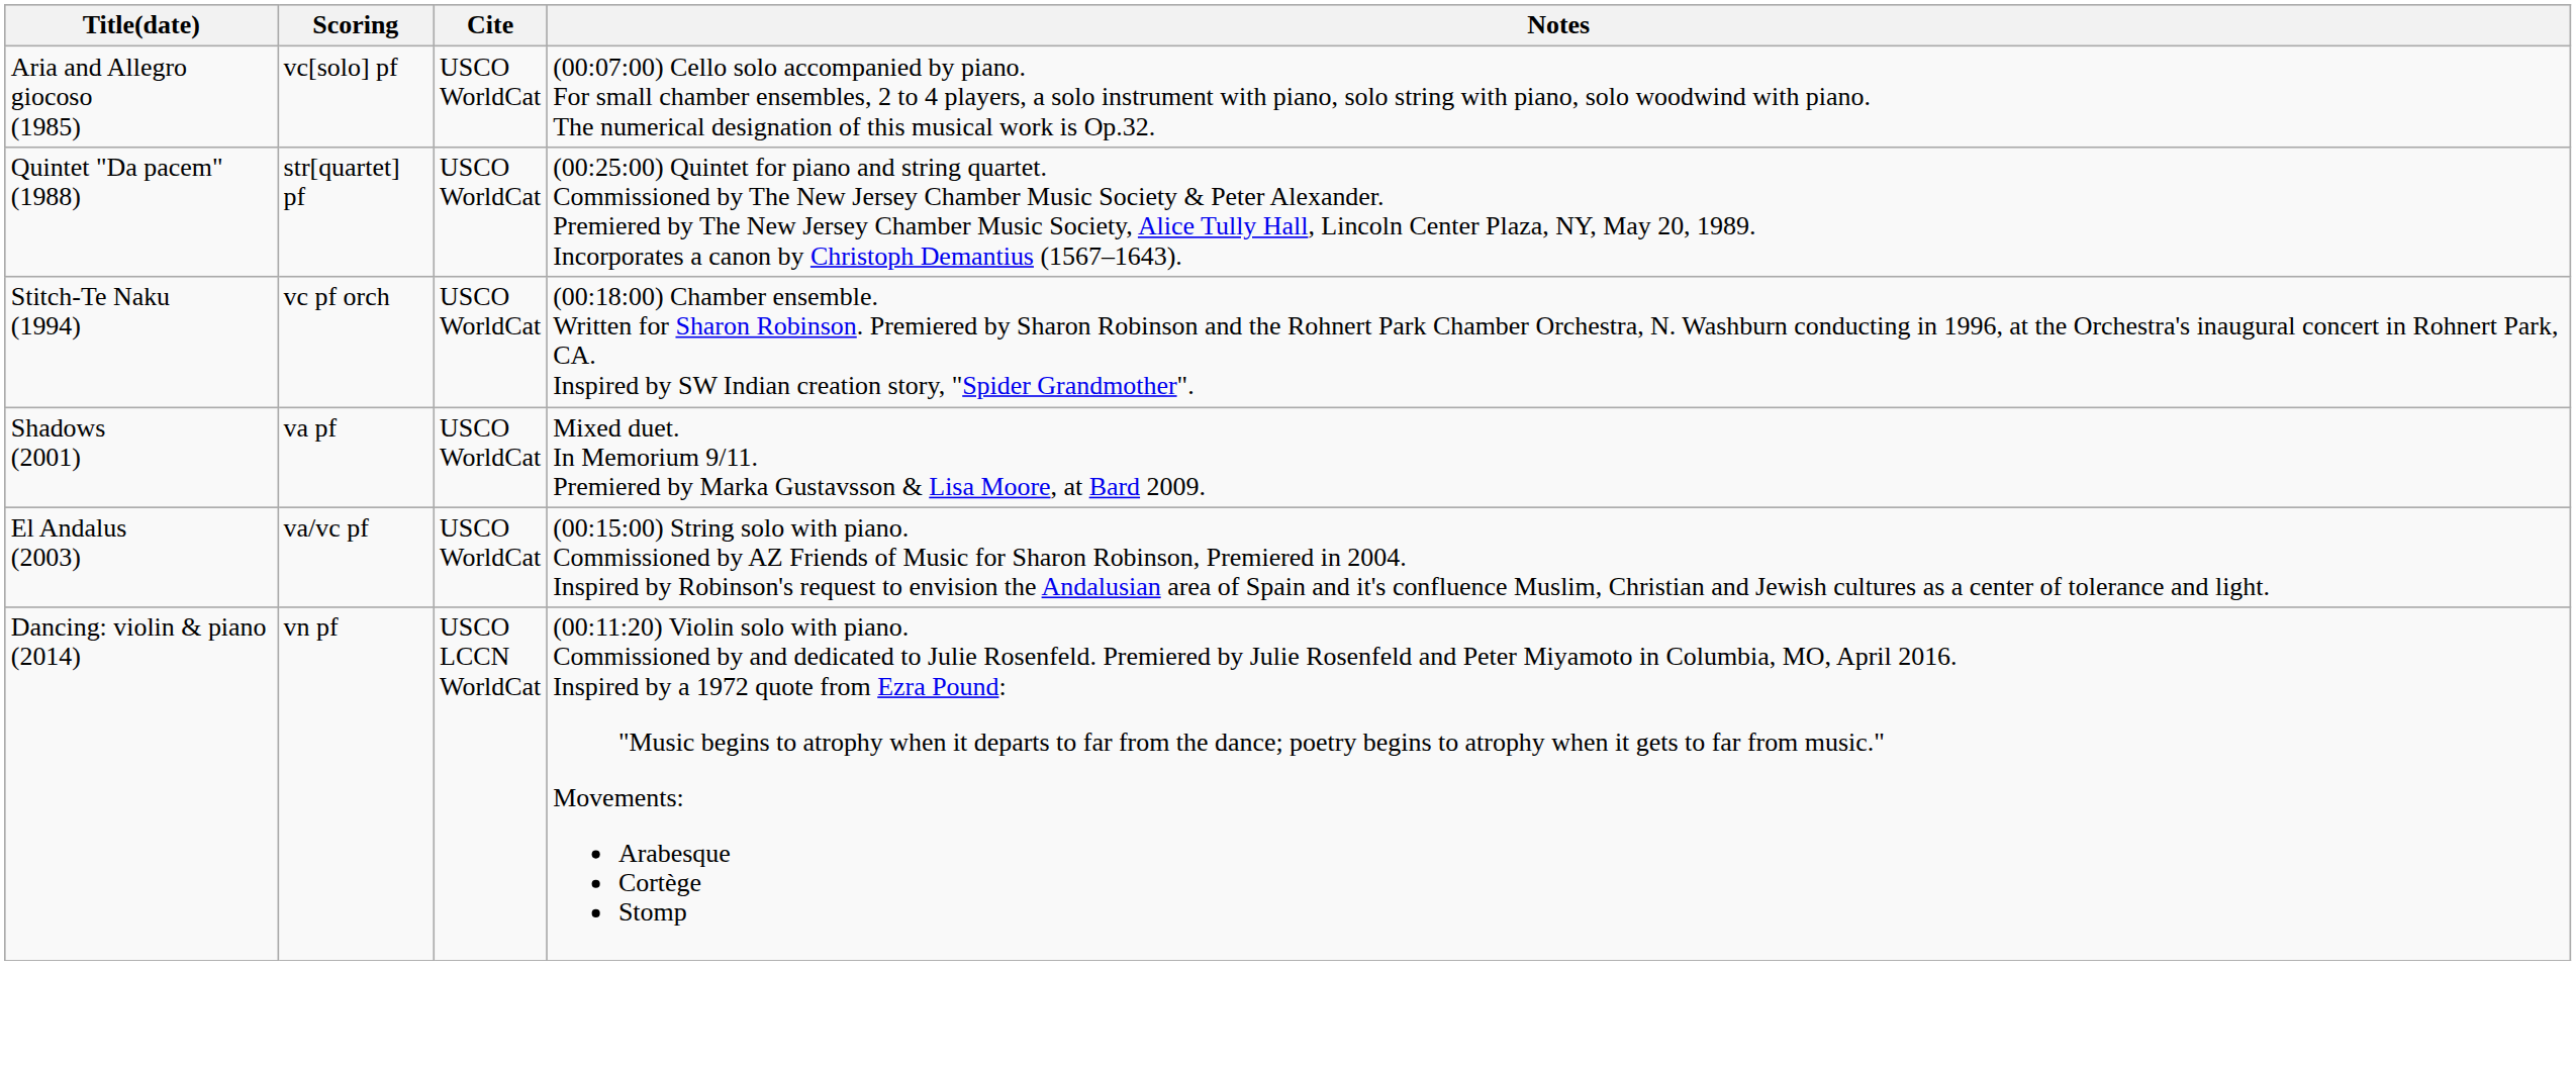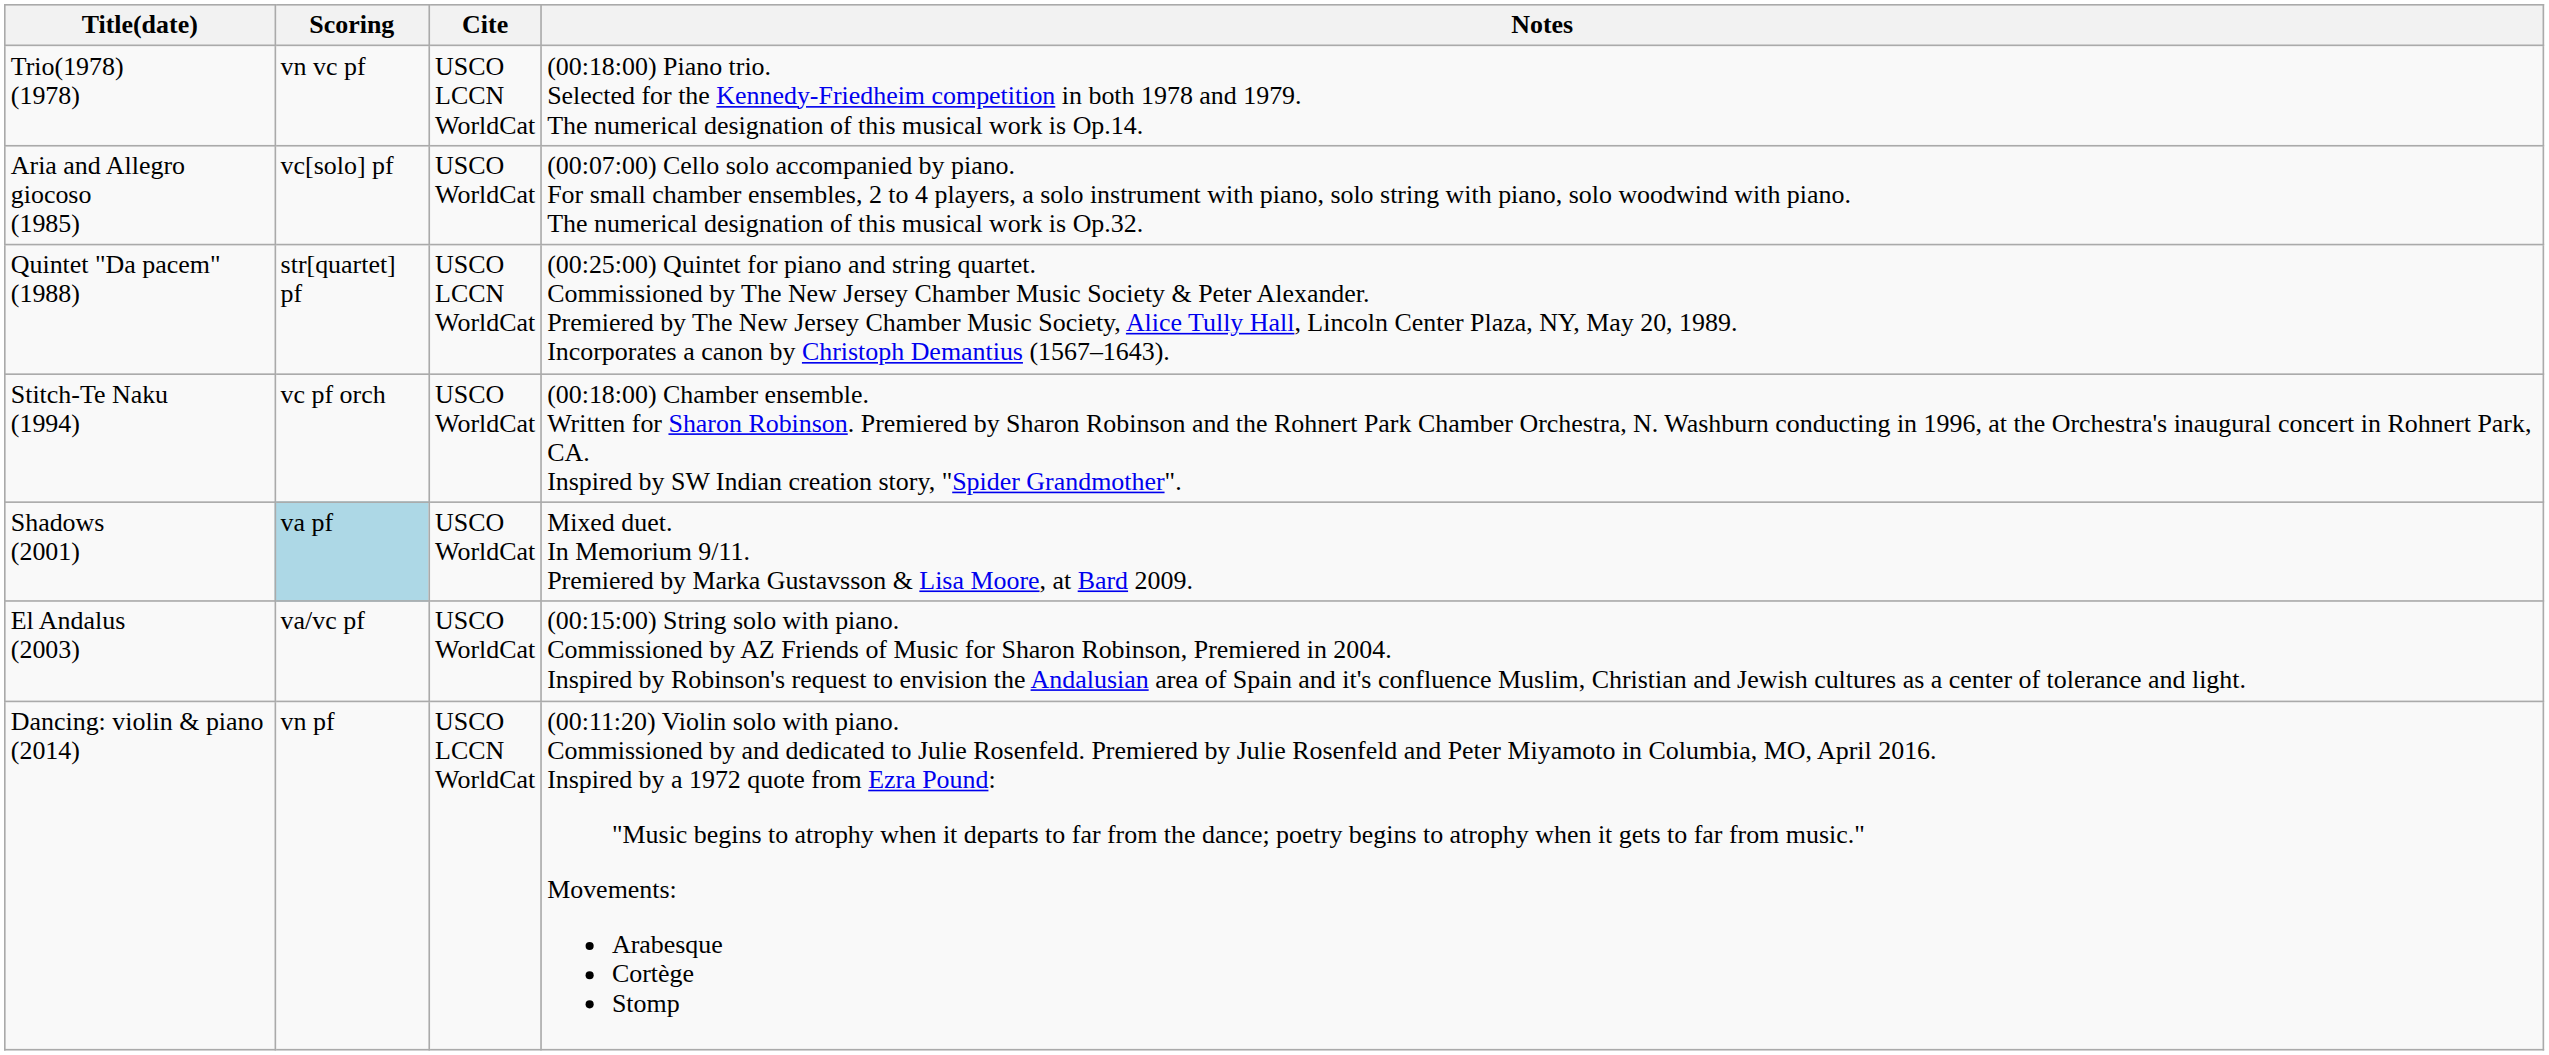+ row: Trio(1978) (1978) | vn vc pf | USCO LCCN WorldCat | (00:18:00) Piano trio. Selected for the Kennedy-Friedheim competition in both 1978 and 1979. The numerical designation of this musical work is Op.14.
Quintet "Da pacem" (1988) | Cite: USCO WorldCat -> USCO LCCN WorldCat
Shadows (2001) | Scoring: no background -> lightblue background
